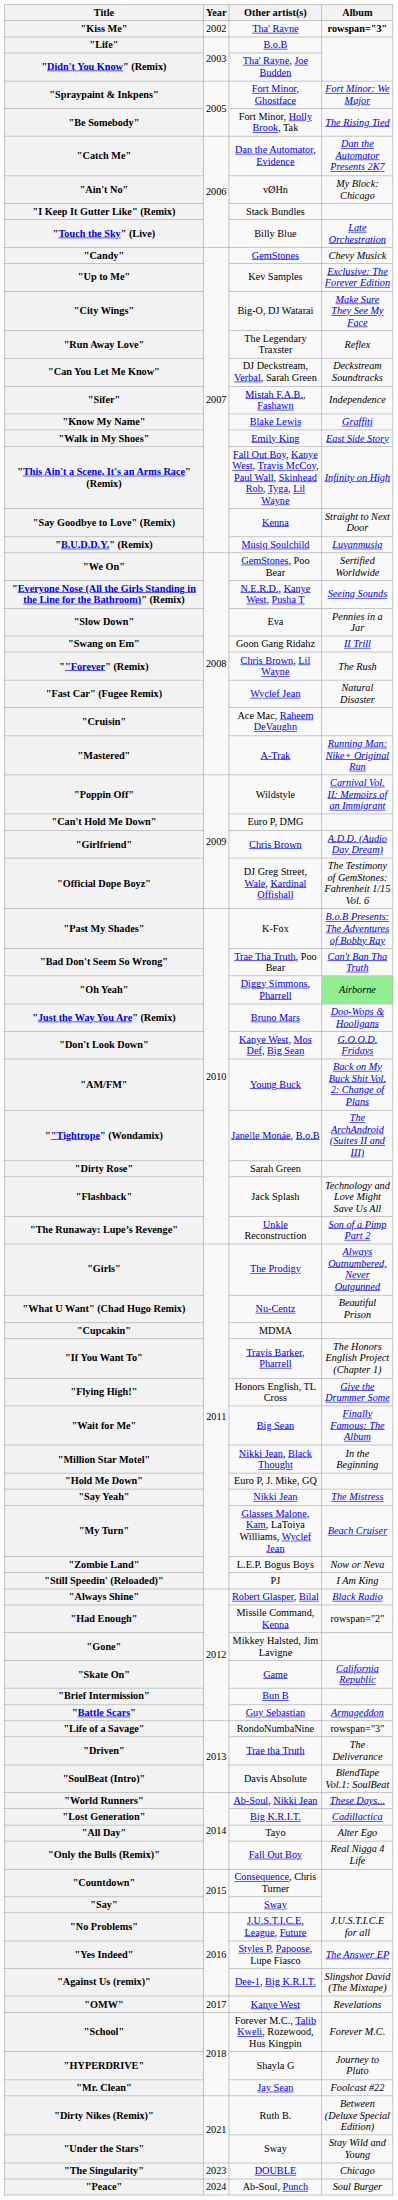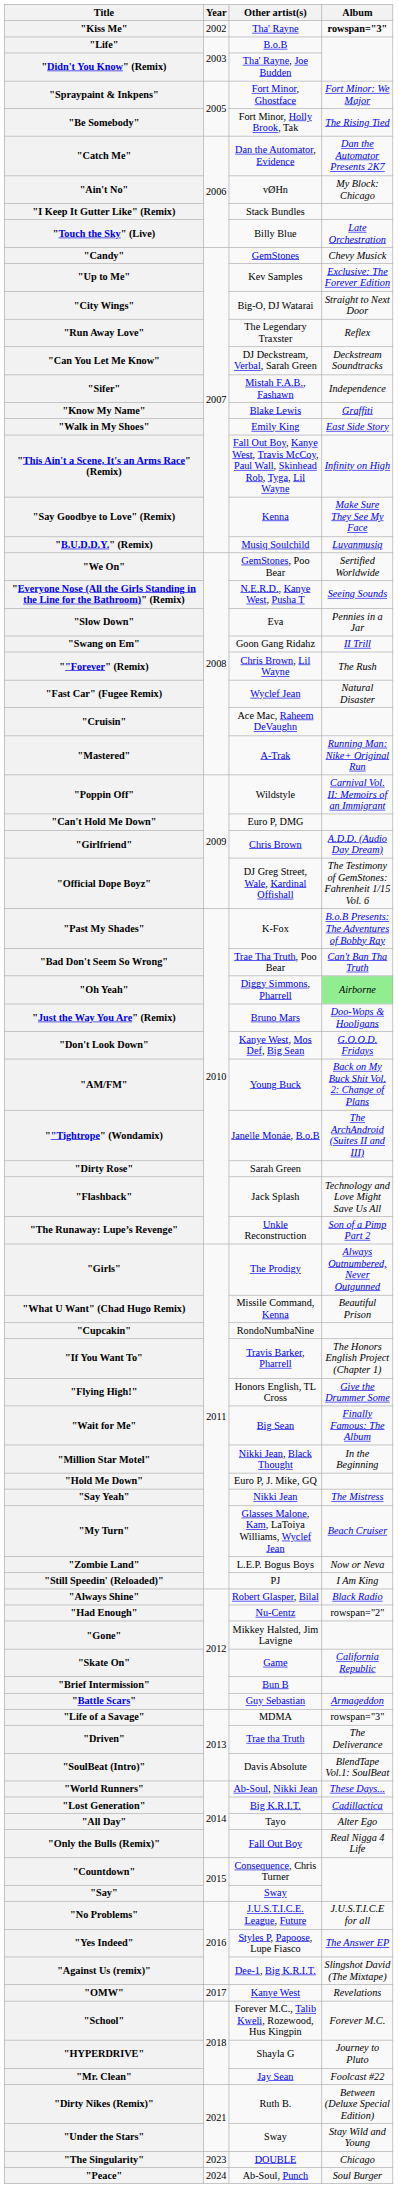"City Wings" | Album: Make Sure They See My Face -> Straight to Next Door
"Say Goodbye to Love" (Remix) | Album: Straight to Next Door -> Make Sure They See My Face
"What U Want" (Chad Hugo Remix) | Other artist(s): Nu-Centz -> Missile Command, Kenna
"Cupcakin" | Other artist(s): MDMA -> RondoNumbaNine
"Had Enough" | Other artist(s): Missile Command, Kenna -> Nu-Centz
"Life of a Savage" | Other artist(s): RondoNumbaNine -> MDMA
